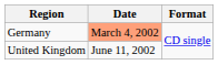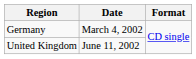Germany | Date: lightsalmon background -> no background
